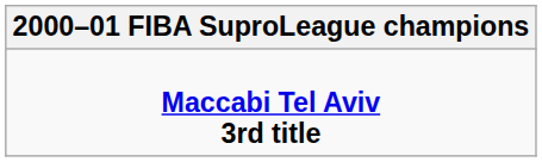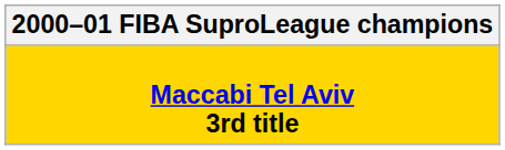row 2 | column 1: no background -> gold background
